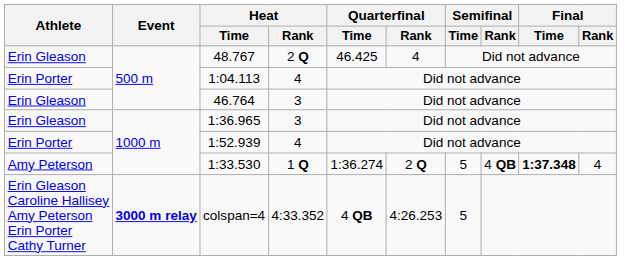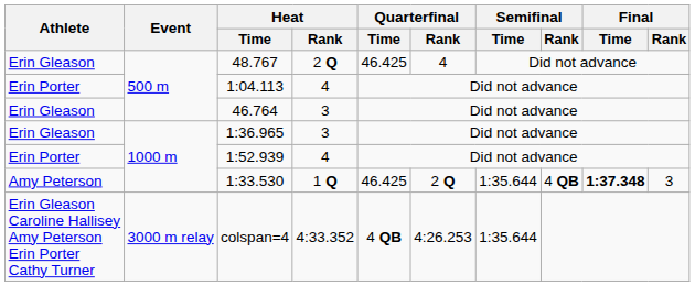1:33.530 | Quarterfinal / Time: 1:36.274 -> 46.425
1:33.530 | Semifinal / Time: 5 -> 1:35.644
1:33.530 | Final / Rank: 4 -> 3
colspan=4 | Event: bold -> normal
colspan=4 | Semifinal / Time: 5 -> 1:35.644
